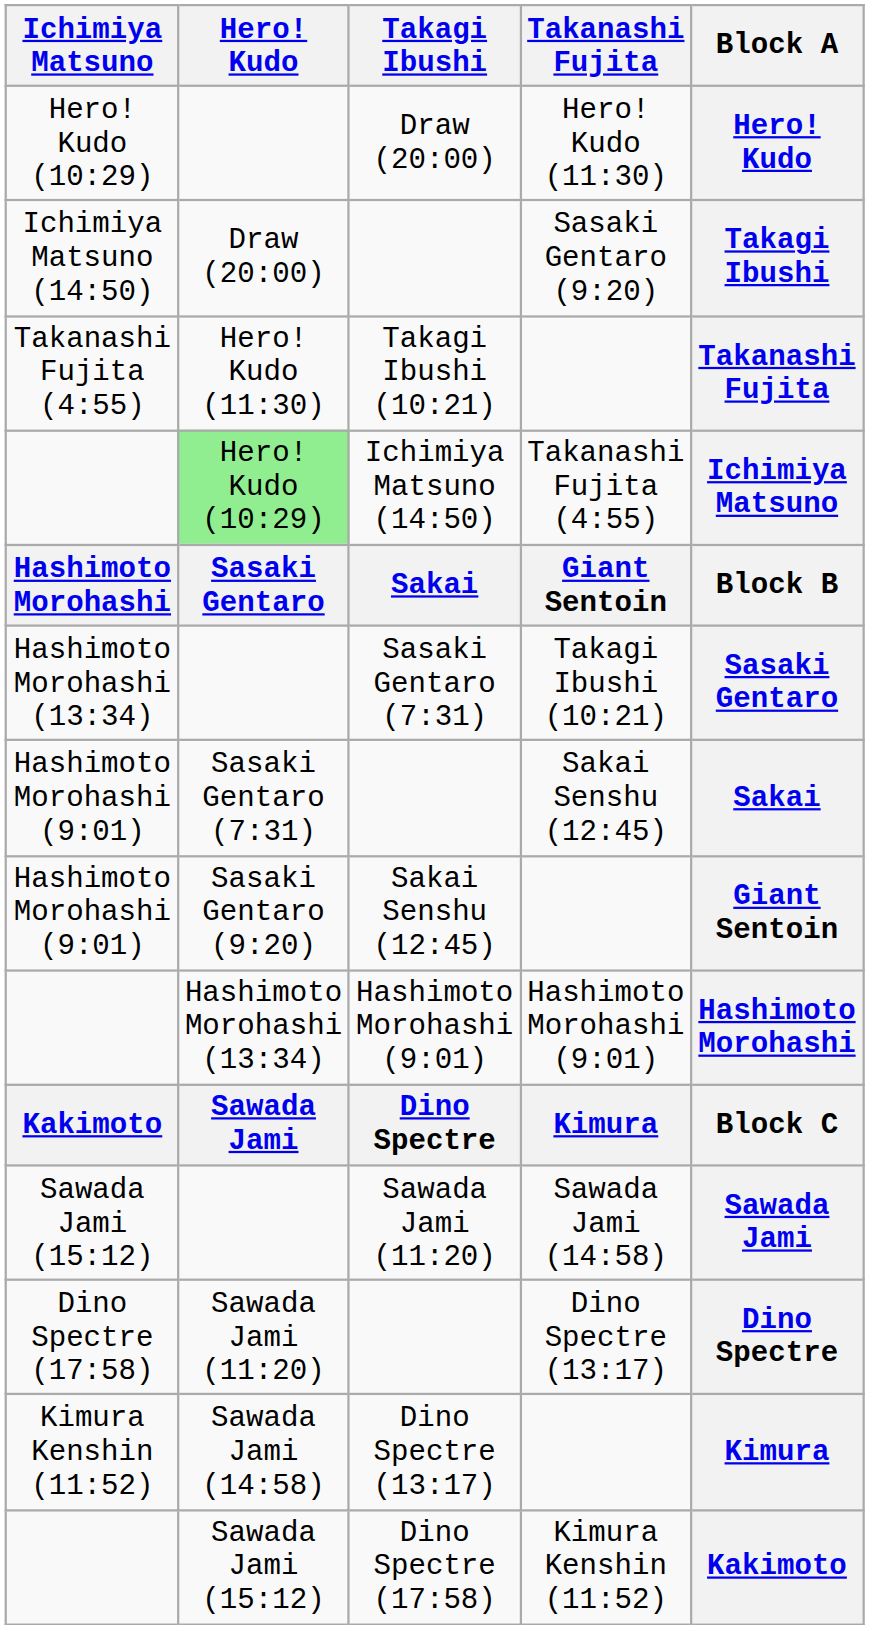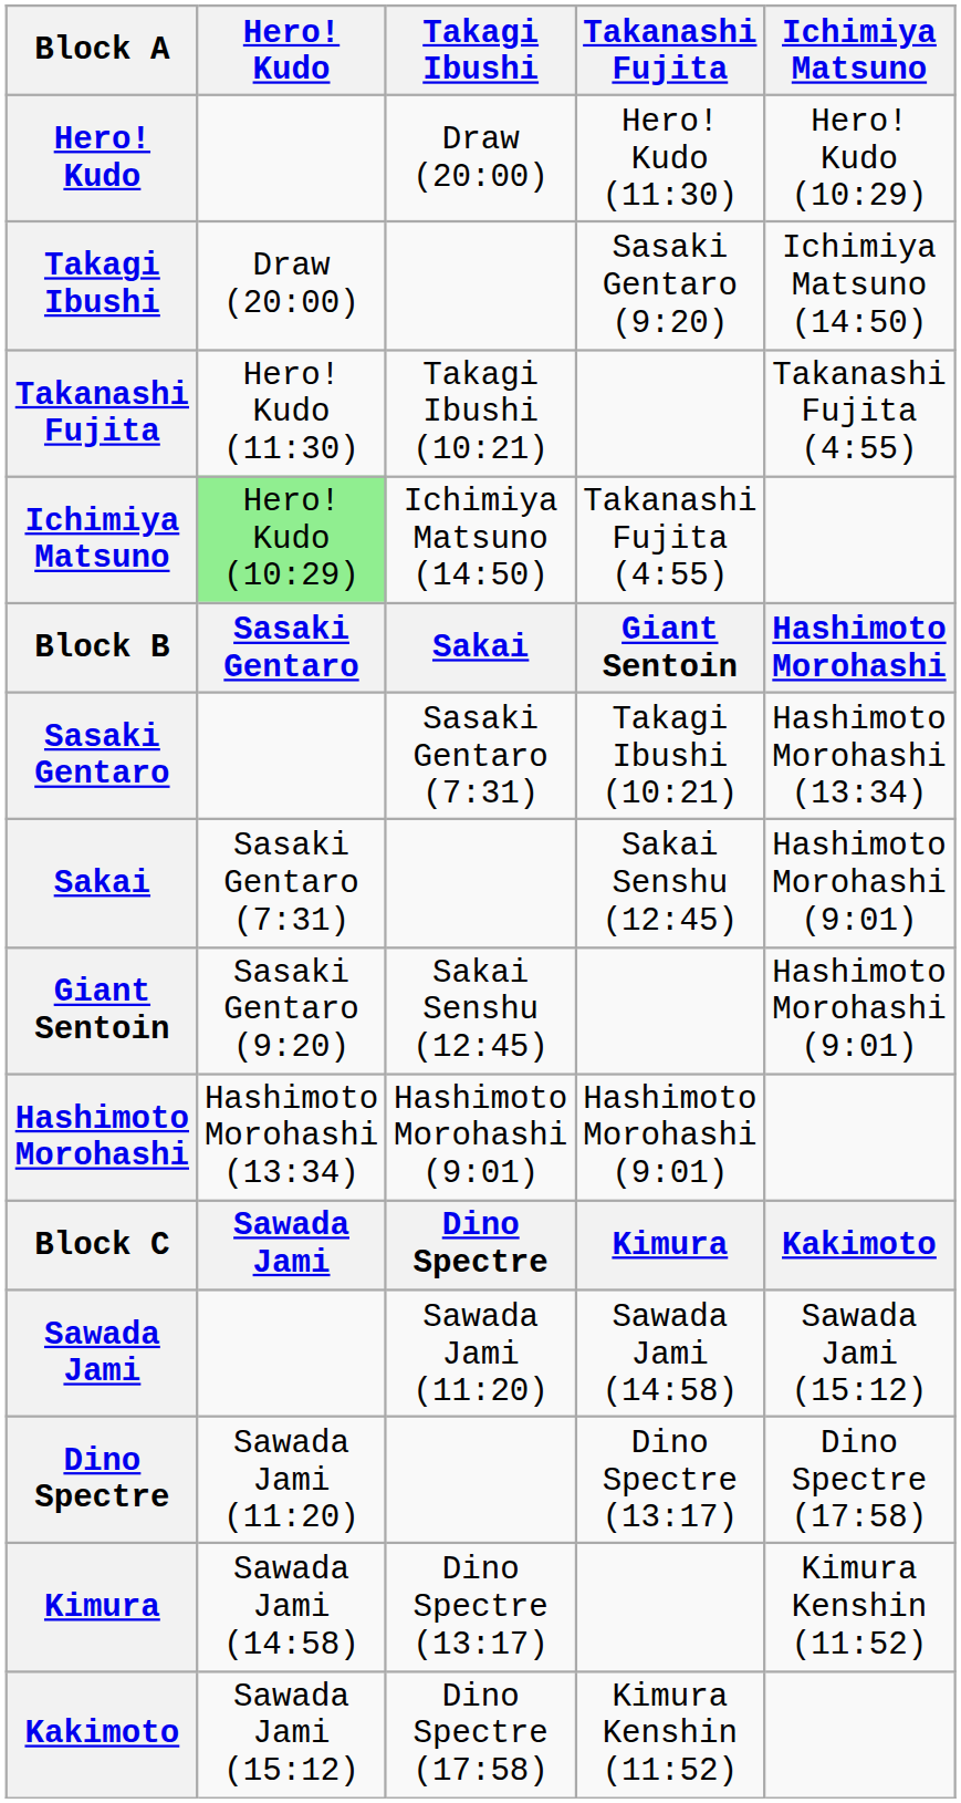columns swapped: Block A <-> Ichimiya Matsuno
